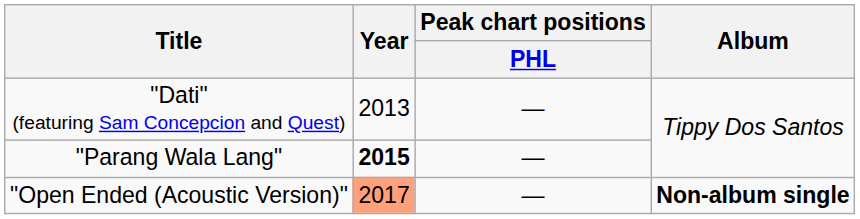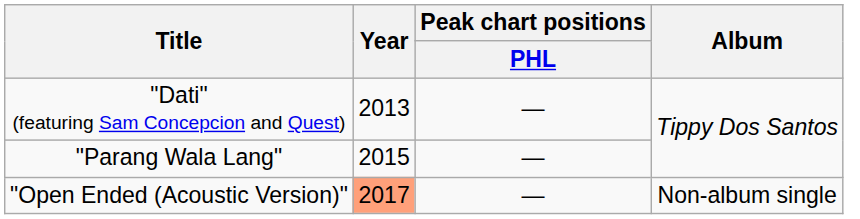"Parang Wala Lang" | Year: bold -> normal
"Open Ended (Acoustic Version)" | Album: bold -> normal
